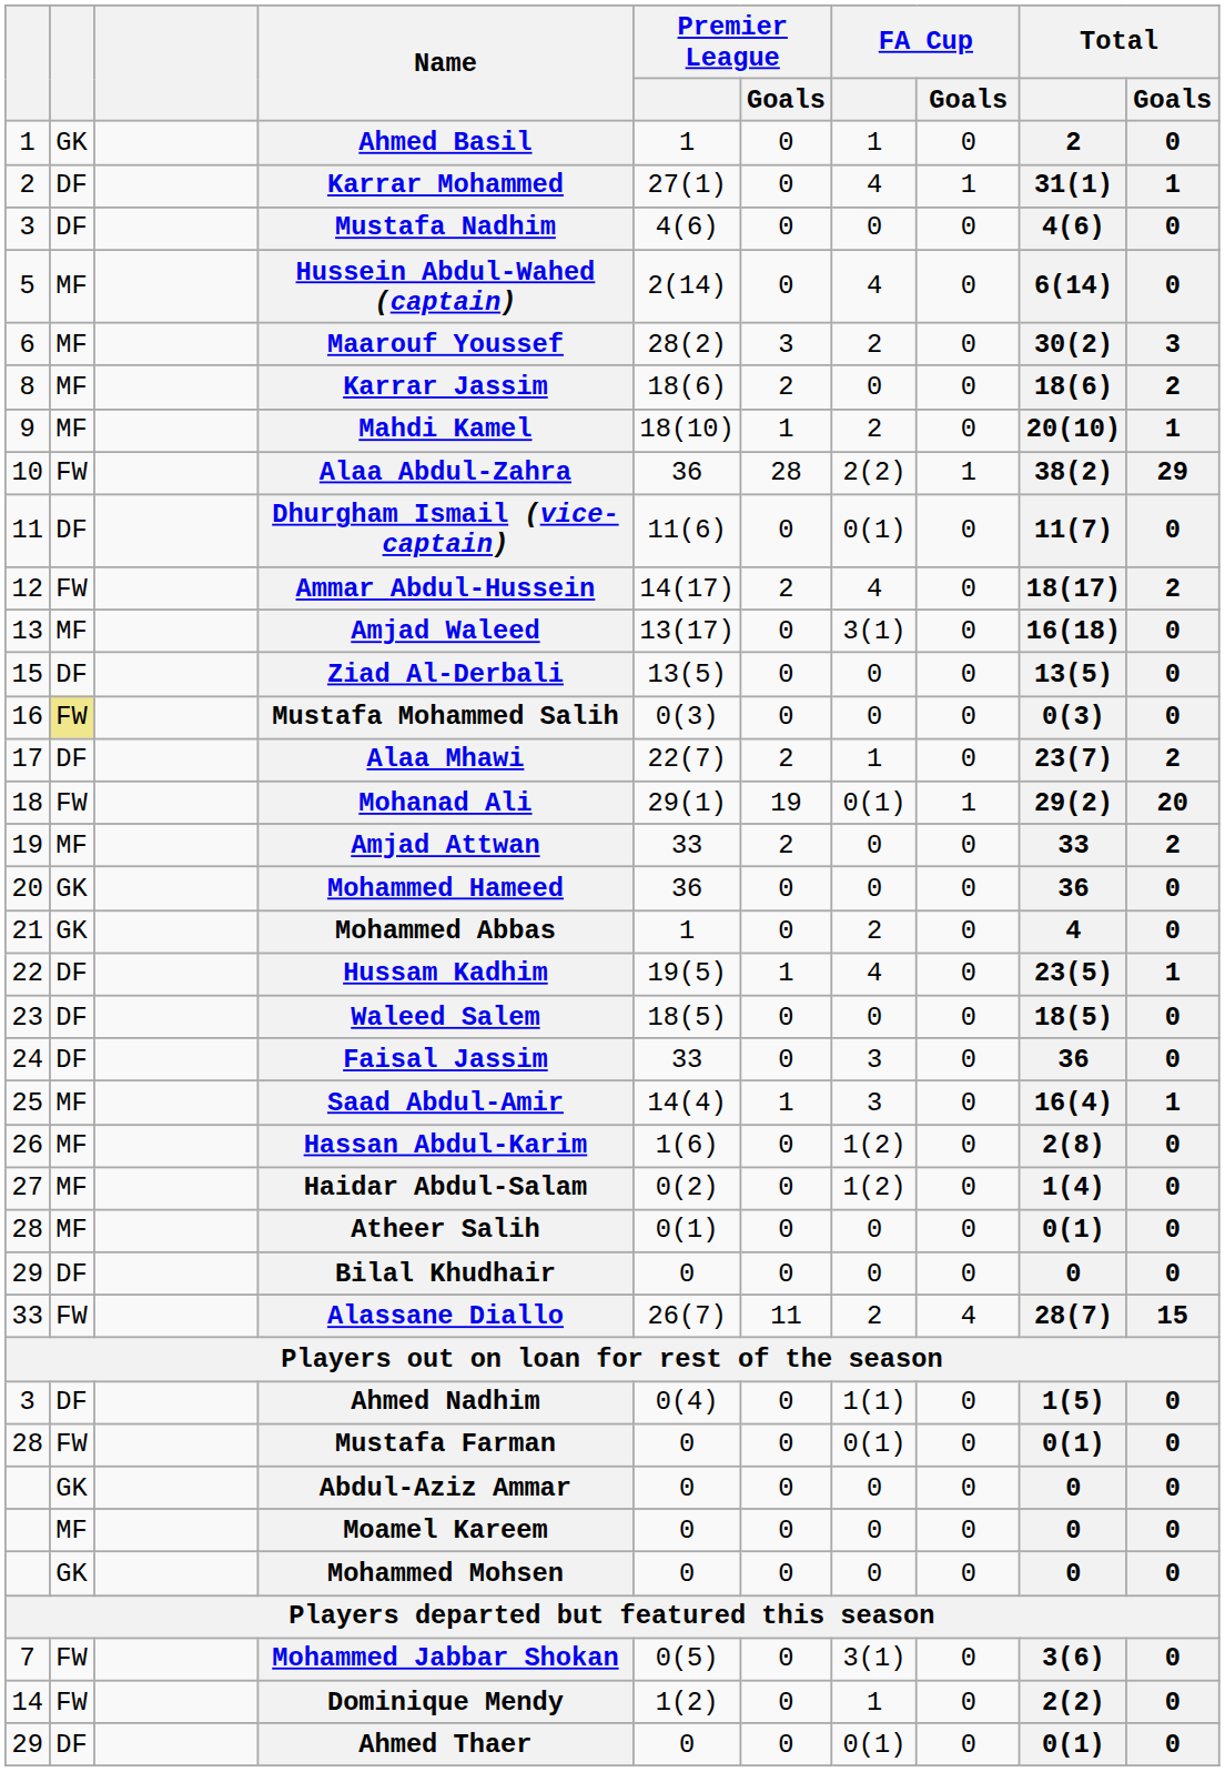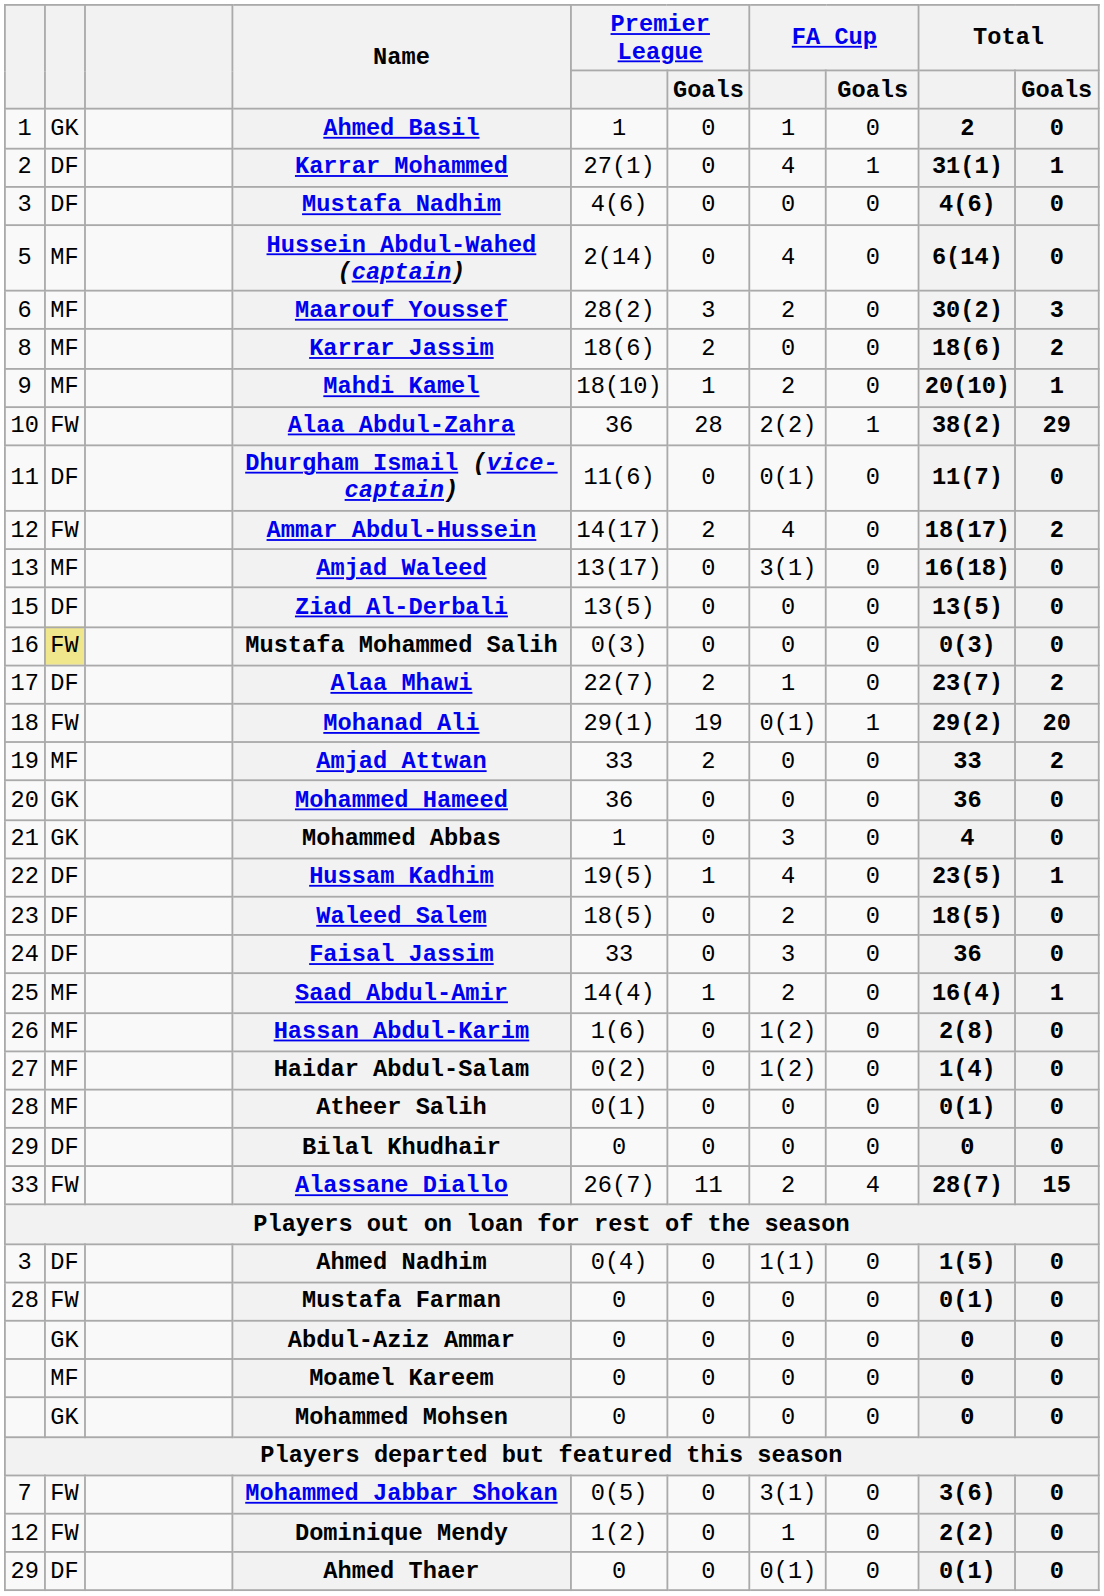Mohammed Abbas | FA Cup: 2 -> 3
Waleed Salem | FA Cup: 0 -> 2
Saad Abdul-Amir | FA Cup: 3 -> 2
Mustafa Farman | FA Cup: 0(1) -> 0
Dominique Mendy | column 1: 14 -> 12
